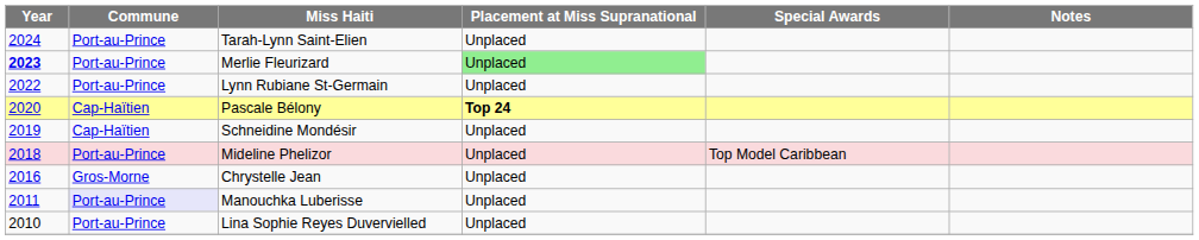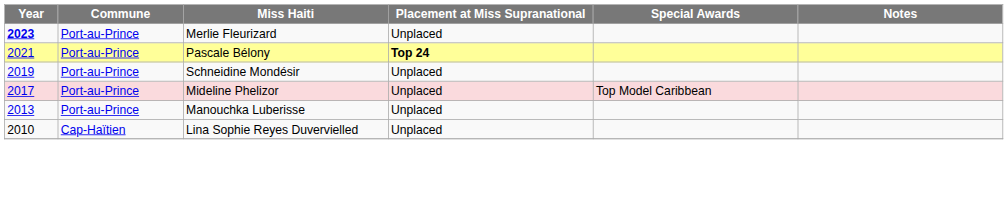- row: 2024 | Port-au-Prince | Tarah-Lynn Saint-Elien | Unplaced
Merlie Fleurizard | Placement at Miss Supranational: lightgreen background -> no background
- row: 2022 | Port-au-Prince | Lynn Rubiane St-Germain | Unplaced
Pascale Bélony | Year: 2020 -> 2021
Pascale Bélony | Commune: Cap-Haïtien -> Port-au-Prince
Schneidine Mondésir | Commune: Cap-Haïtien -> Port-au-Prince
Mideline Phelizor | Year: 2018 -> 2017
- row: 2016 | Gros-Morne | Chrystelle Jean | Unplaced
Manouchka Luberisse | Year: 2011 -> 2013
Manouchka Luberisse | Commune: lavender background -> no background
Lina Sophie Reyes Duvervielled | Commune: Port-au-Prince -> Cap-Haïtien
